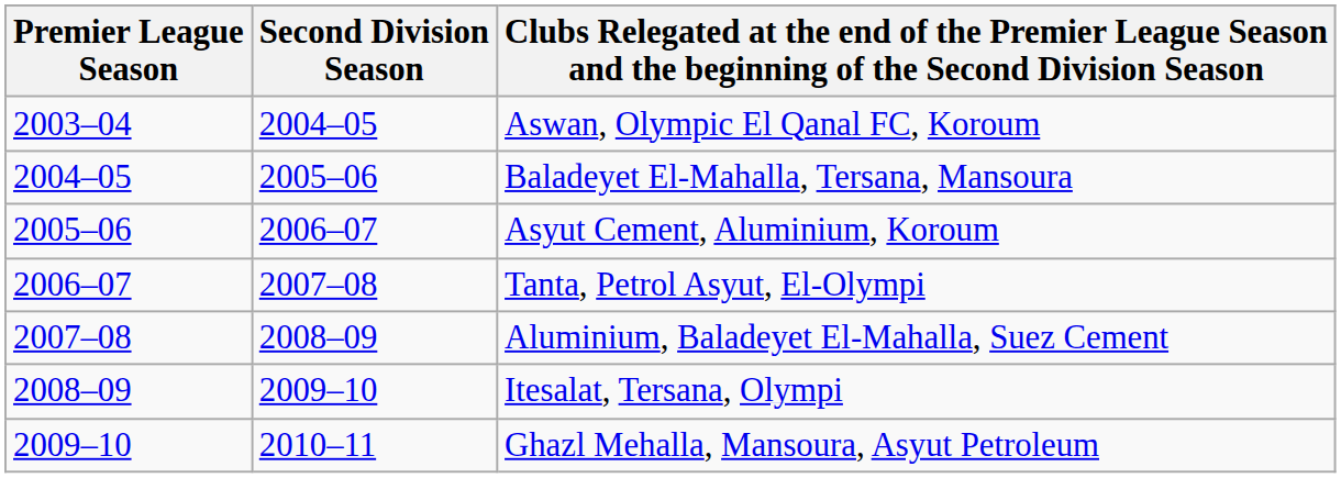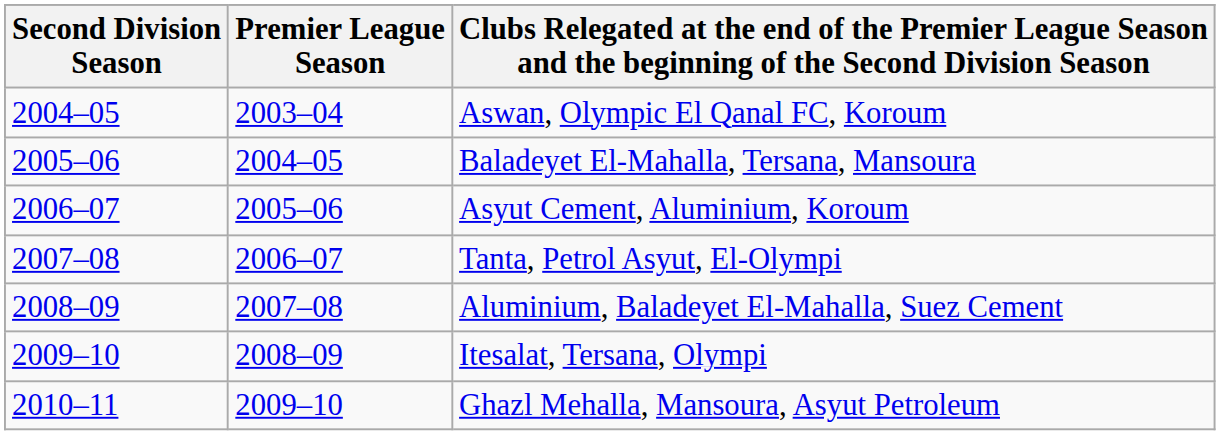columns swapped: Premier League Season <-> Second Division Season
